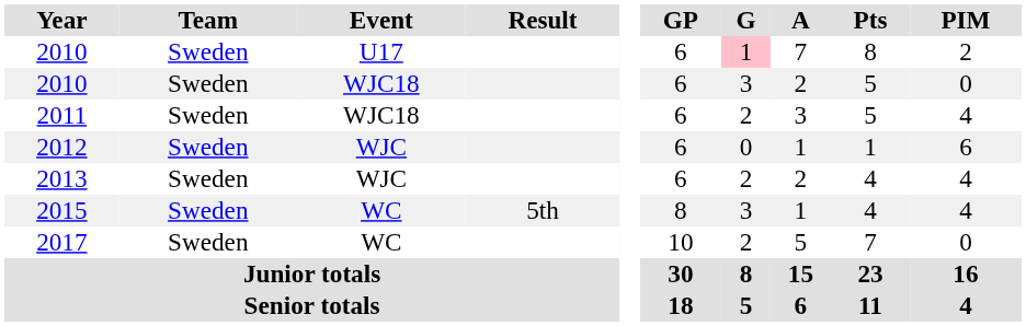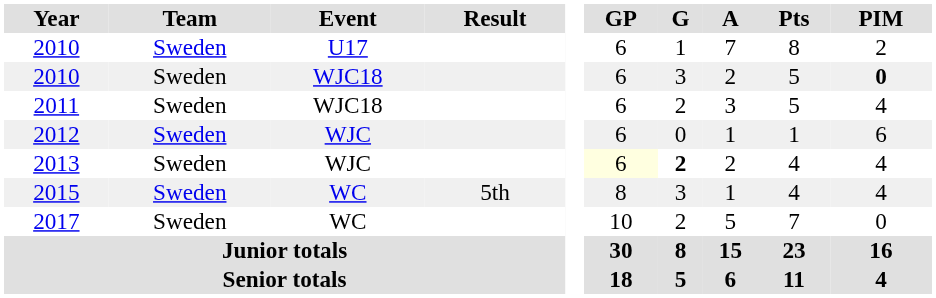2010 / U17 | G: pink background -> no background
2010 / WJC18 | PIM: normal -> bold
2013 | GP: no background -> lightyellow background
2013 | G: normal -> bold
